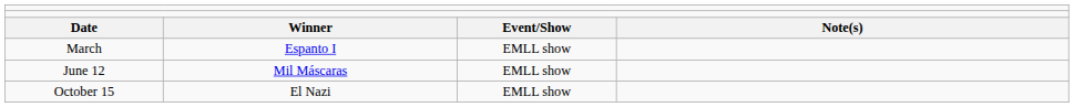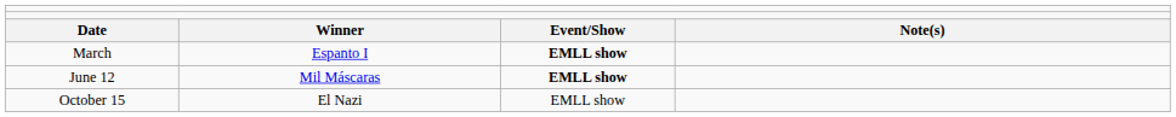March | column 3: normal -> bold
June 12 | column 3: normal -> bold
